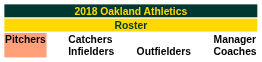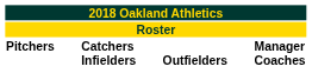Pitchers | column 1: lightsalmon background -> no background
